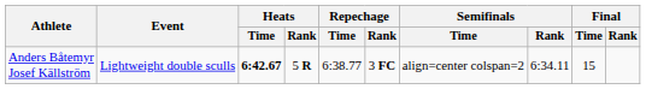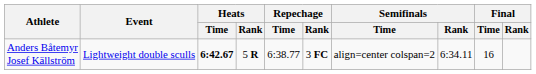Anders Båtemyr Josef Källström | Final / Time: 15 -> 16
